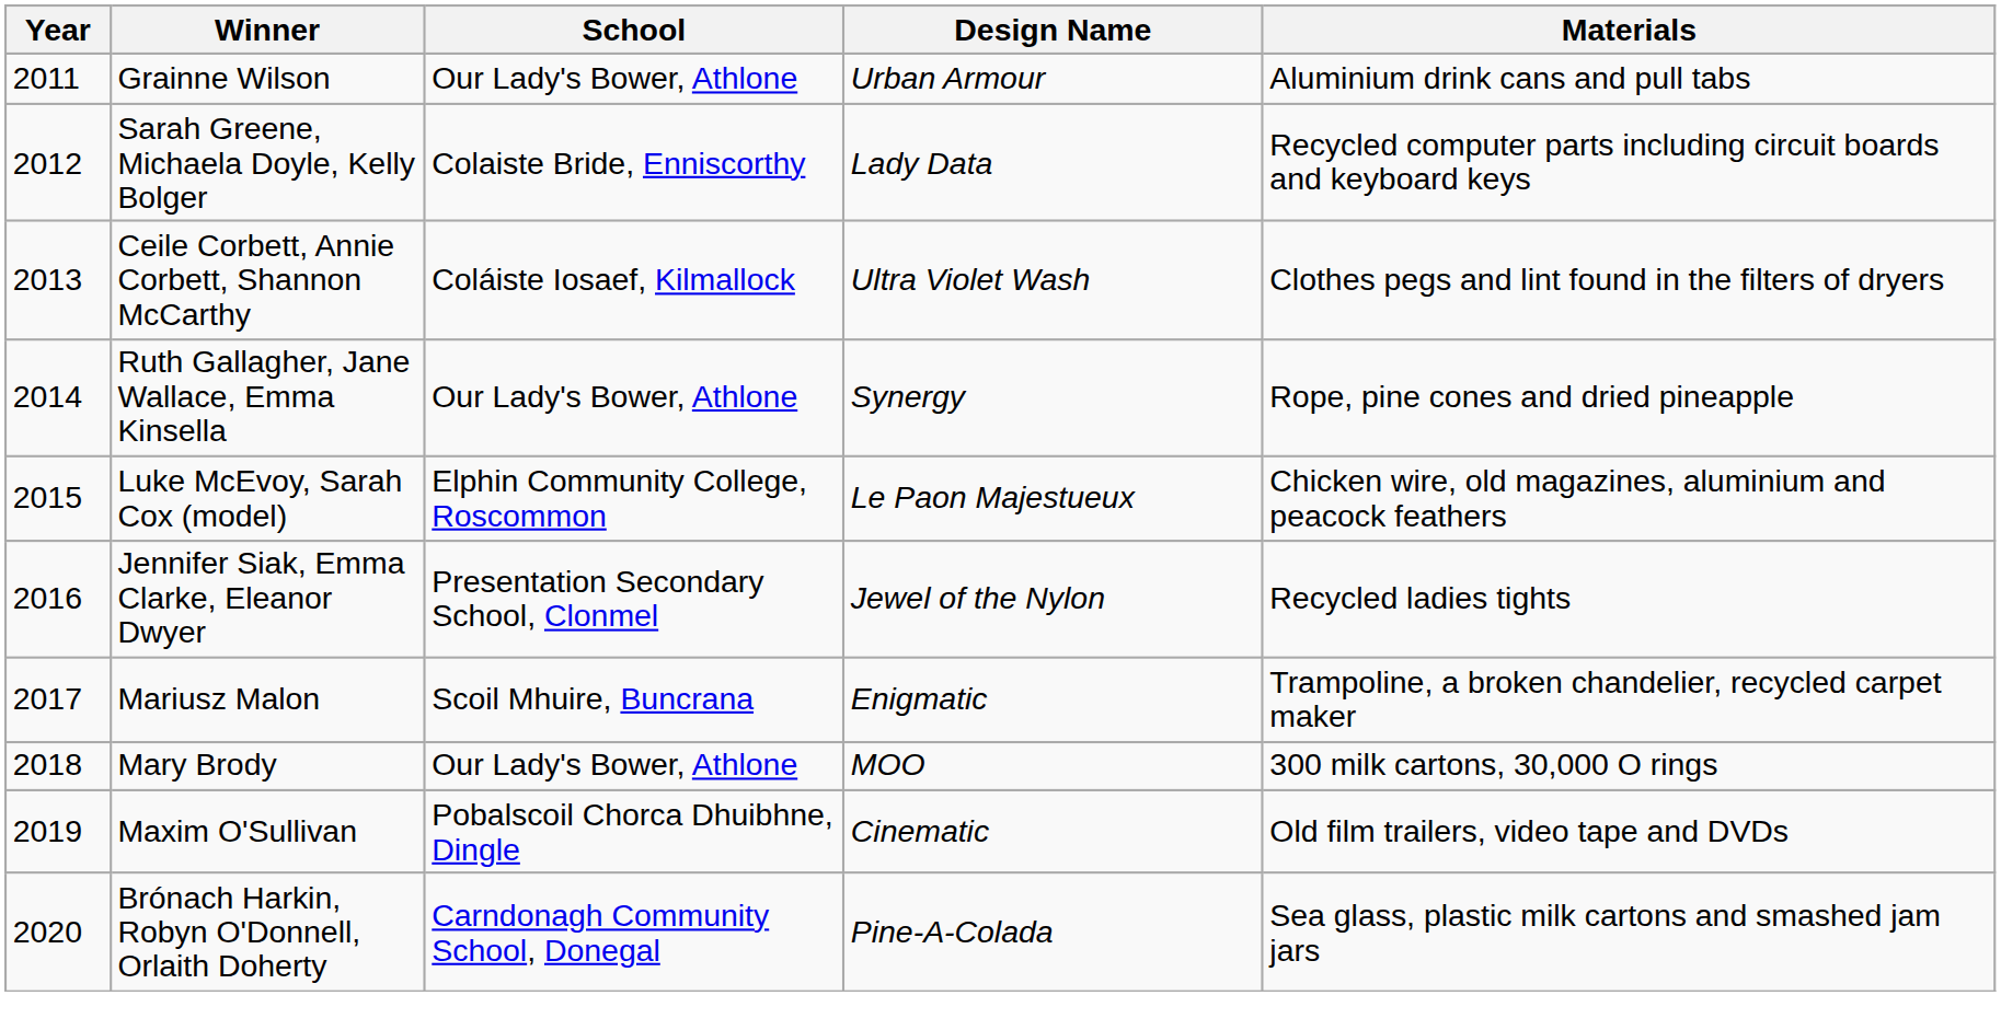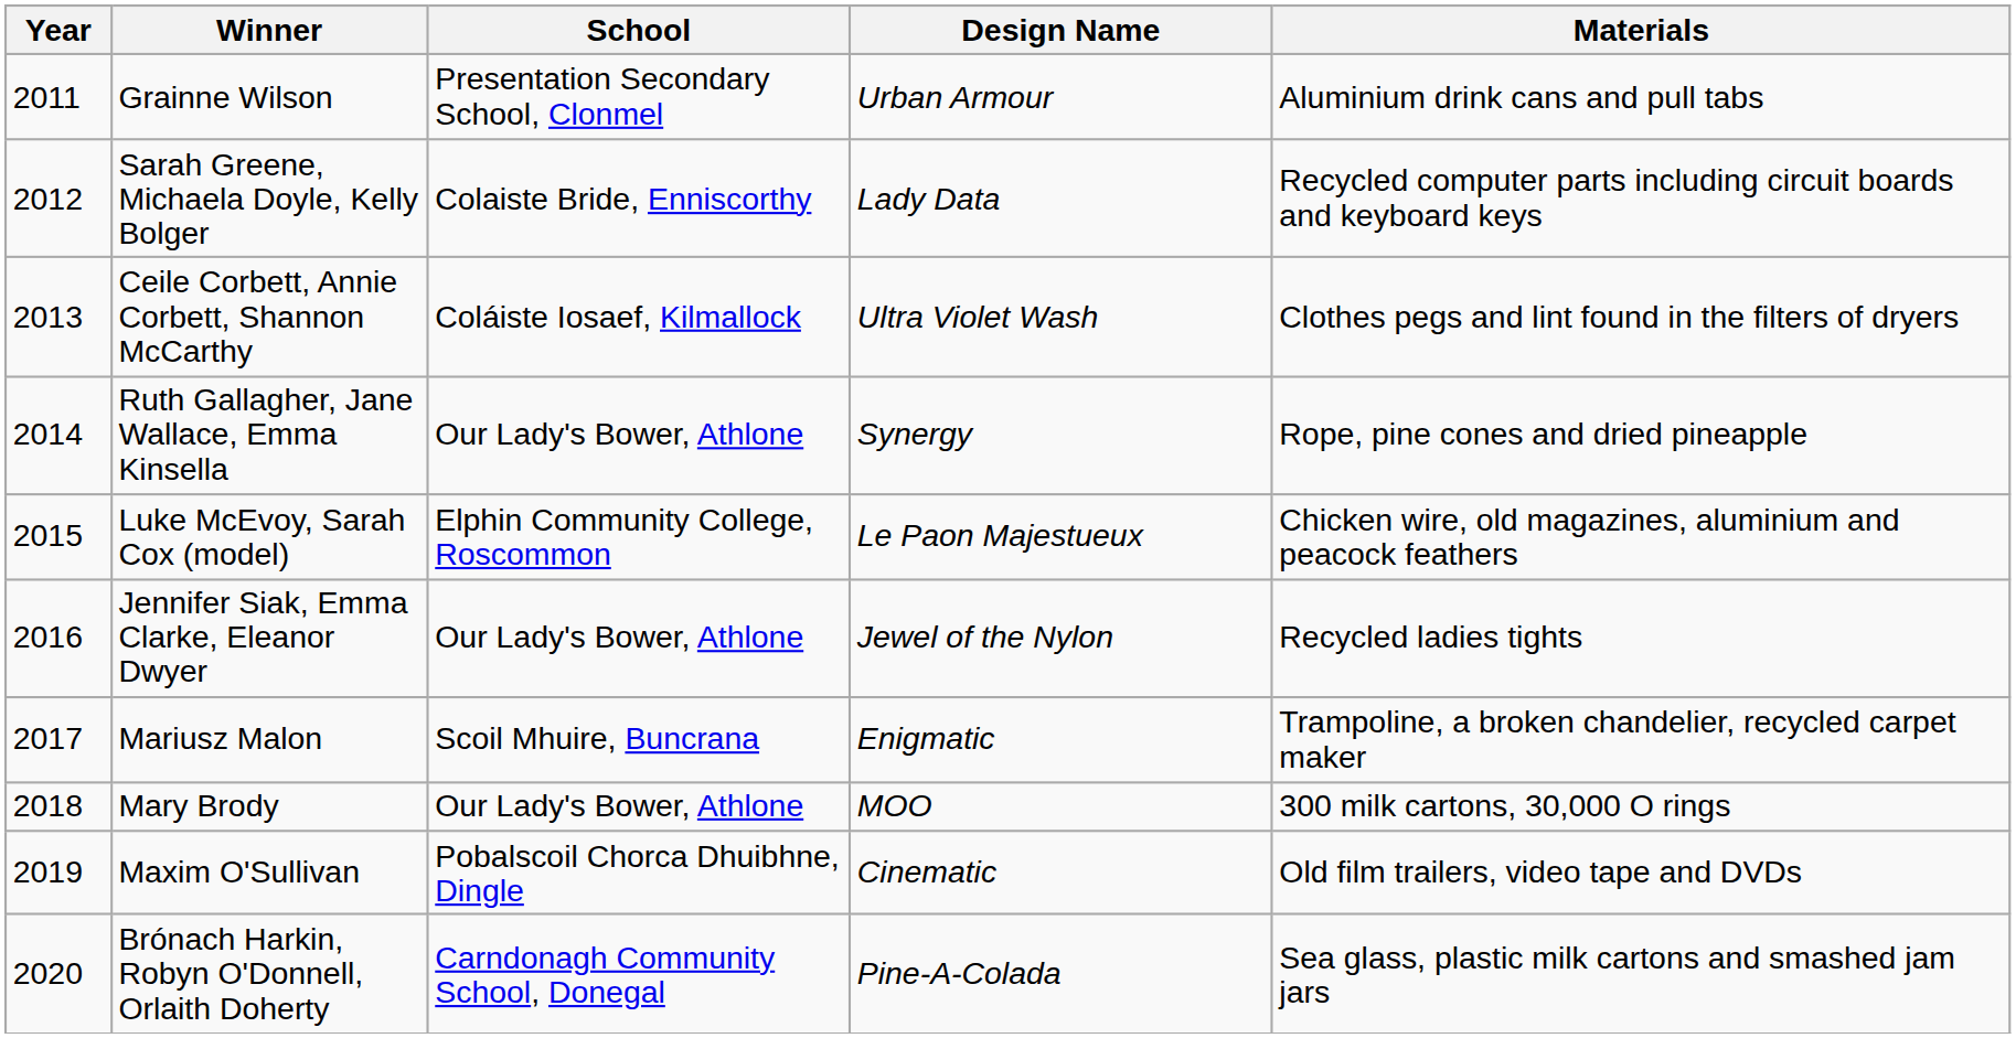Grainne Wilson | School: Our Lady's Bower, Athlone -> Presentation Secondary School, Clonmel
Jennifer Siak, Emma Clarke, Eleanor Dwyer | School: Presentation Secondary School, Clonmel -> Our Lady's Bower, Athlone
